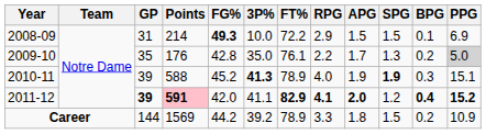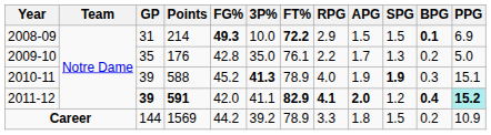2008-09 | FT%: normal -> bold
2008-09 | BPG: normal -> bold
2009-10 | PPG: lightgrey background -> no background
2011-12 | Points: pink background -> no background
2011-12 | PPG: no background -> paleturquoise background
